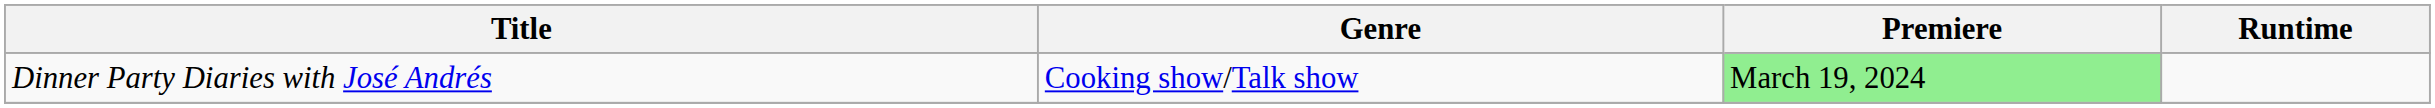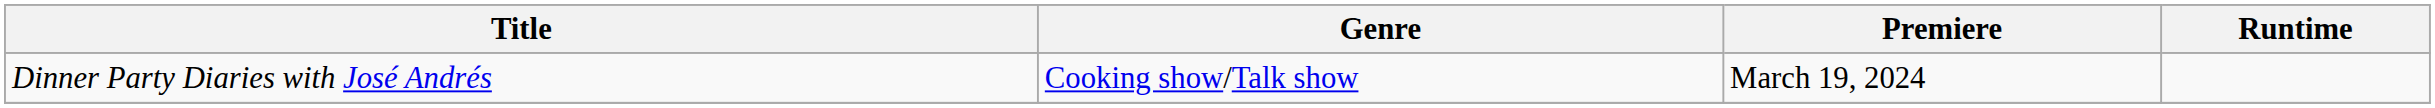Dinner Party Diaries with José Andrés | Premiere: lightgreen background -> no background
